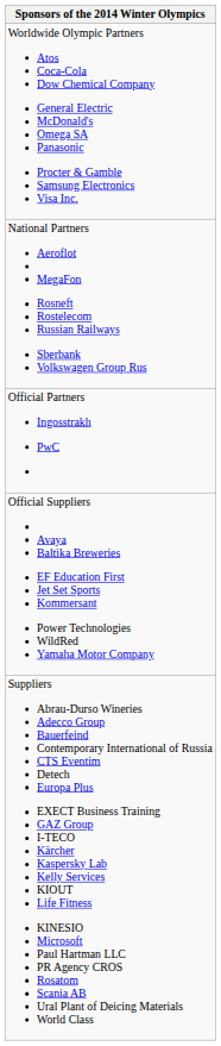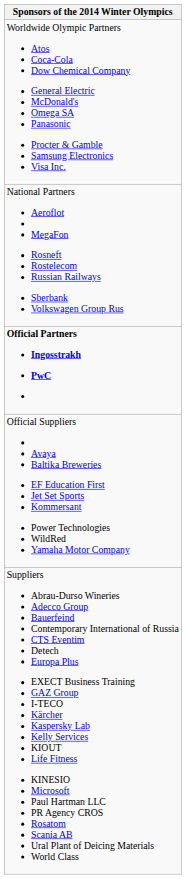row 4 | column 1: normal -> bold
